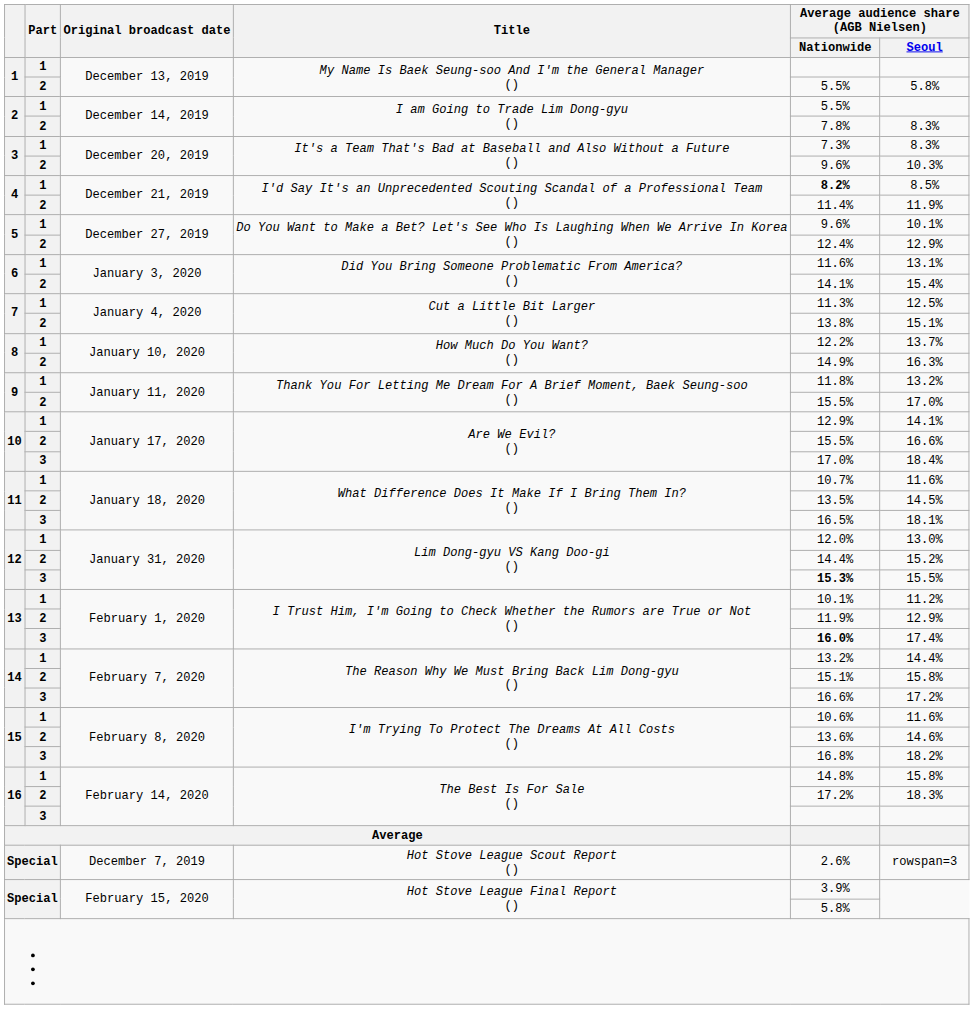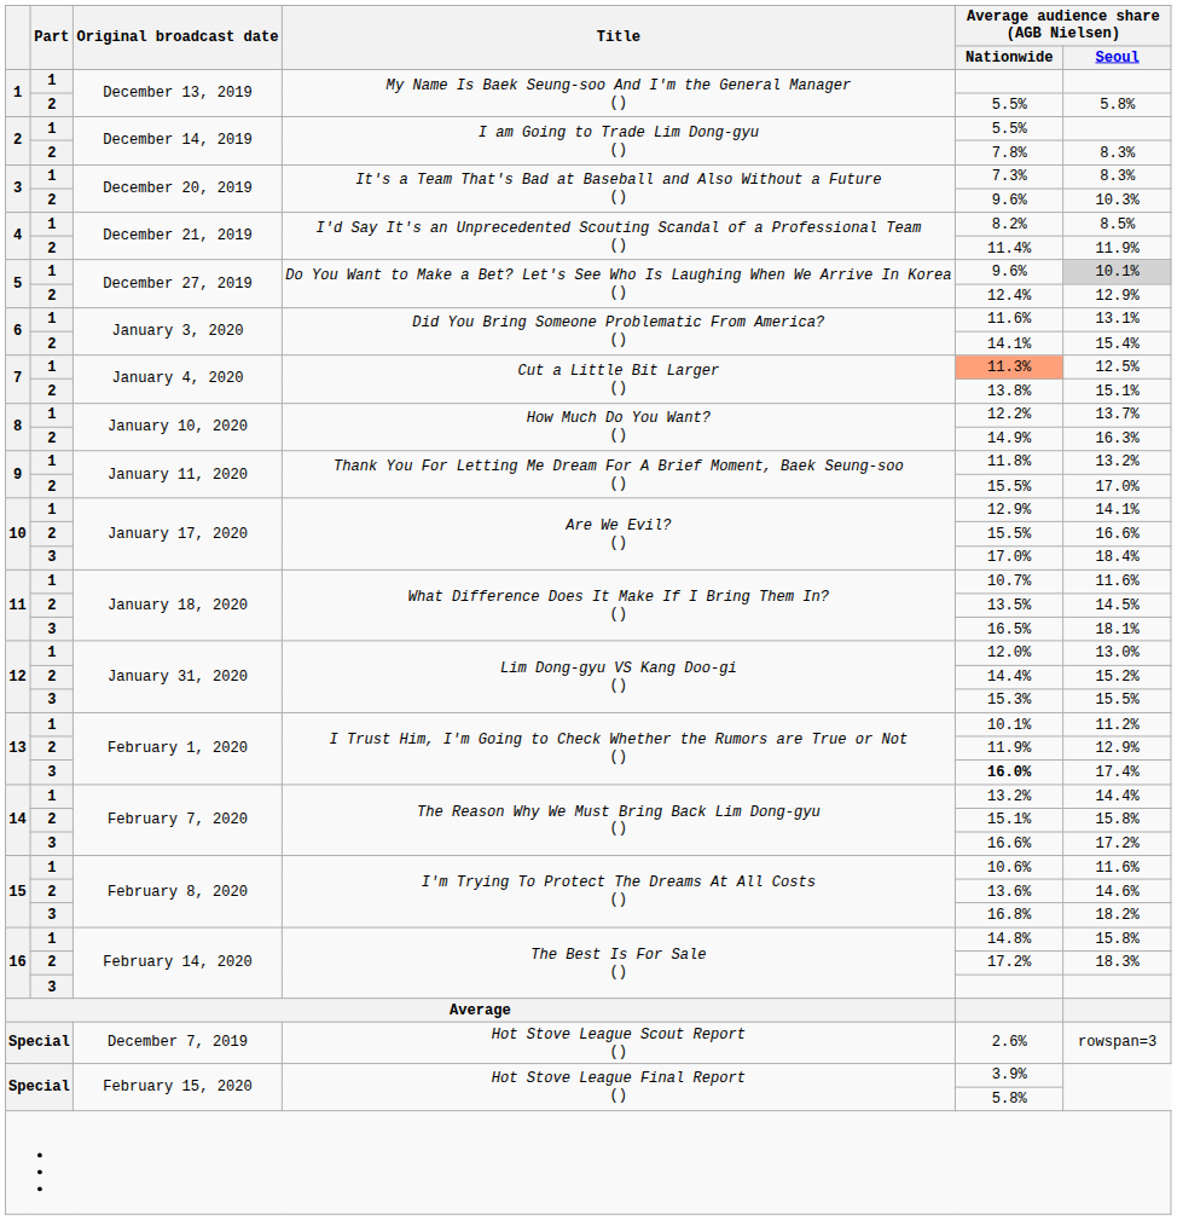1 / December 21, 2019 | Average audience share (AGB Nielsen) / Nationwide: bold -> normal
1 / December 27, 2019 | Average audience share (AGB Nielsen) / Seoul: no background -> lightgrey background
1 / January 4, 2020 | Average audience share (AGB Nielsen) / Nationwide: no background -> lightsalmon background
3 / January 31, 2020 | Average audience share (AGB Nielsen) / Nationwide: bold -> normal
